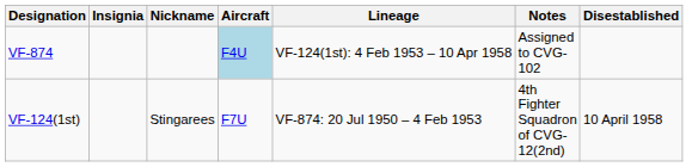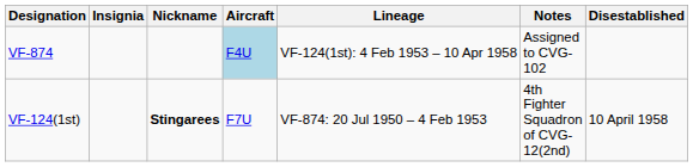VF-124(1st) | Nickname: normal -> bold
